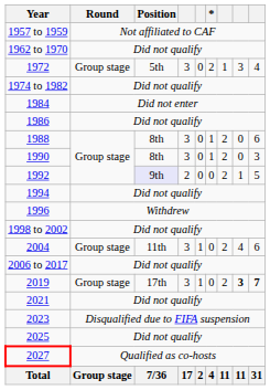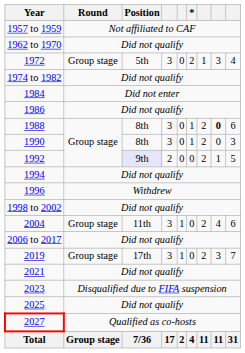1988 | column 8: normal -> bold
2019 | column 8: bold -> normal
2019 | column 9: bold -> normal
